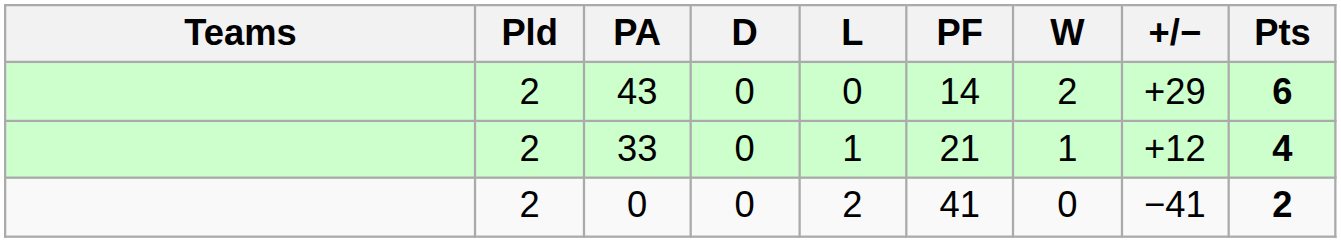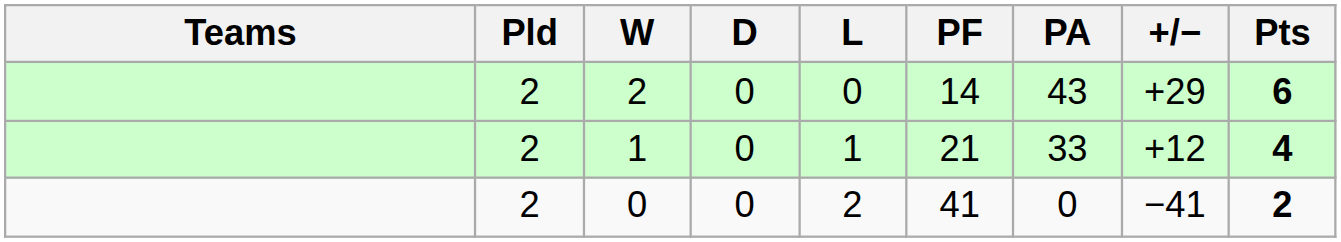columns swapped: W <-> PA
